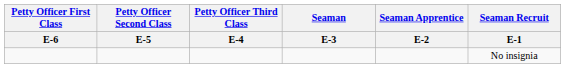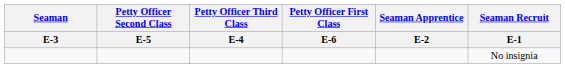columns swapped: Petty Officer First Class / E-6 <-> Seaman / E-3
